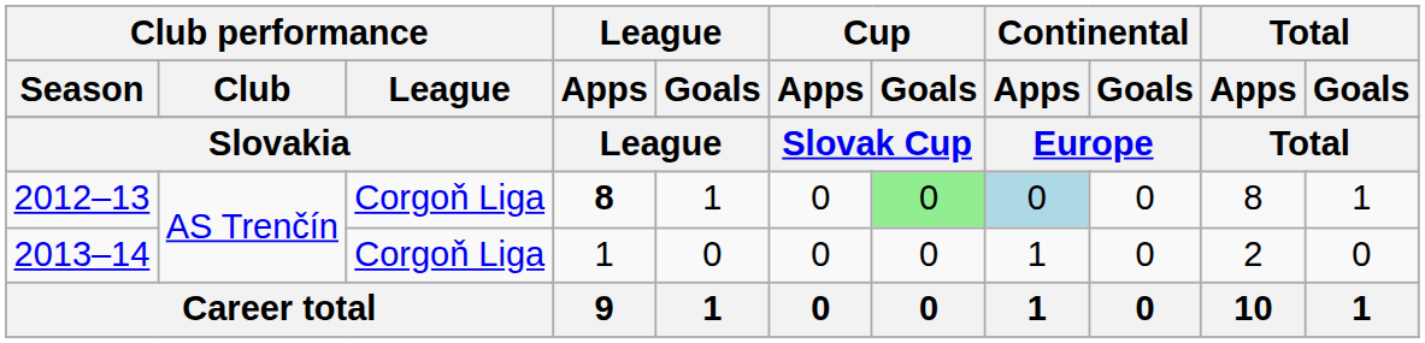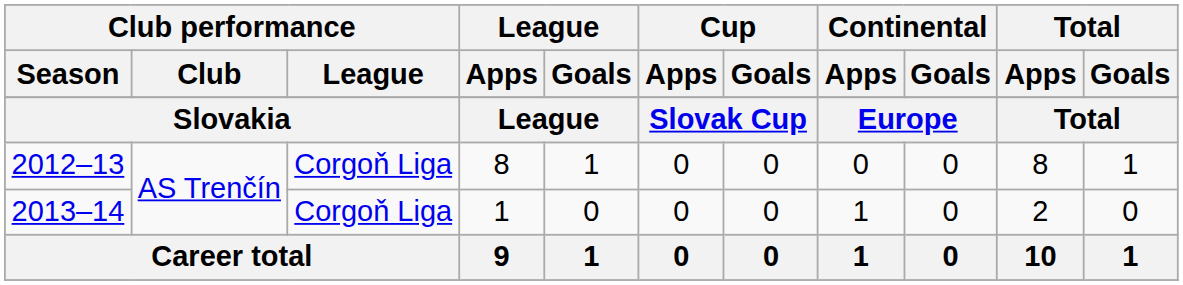2012–13 | League / Apps: bold -> normal
2012–13 | Cup / Goals: lightgreen background -> no background
2012–13 | Continental / Apps: lightblue background -> no background
